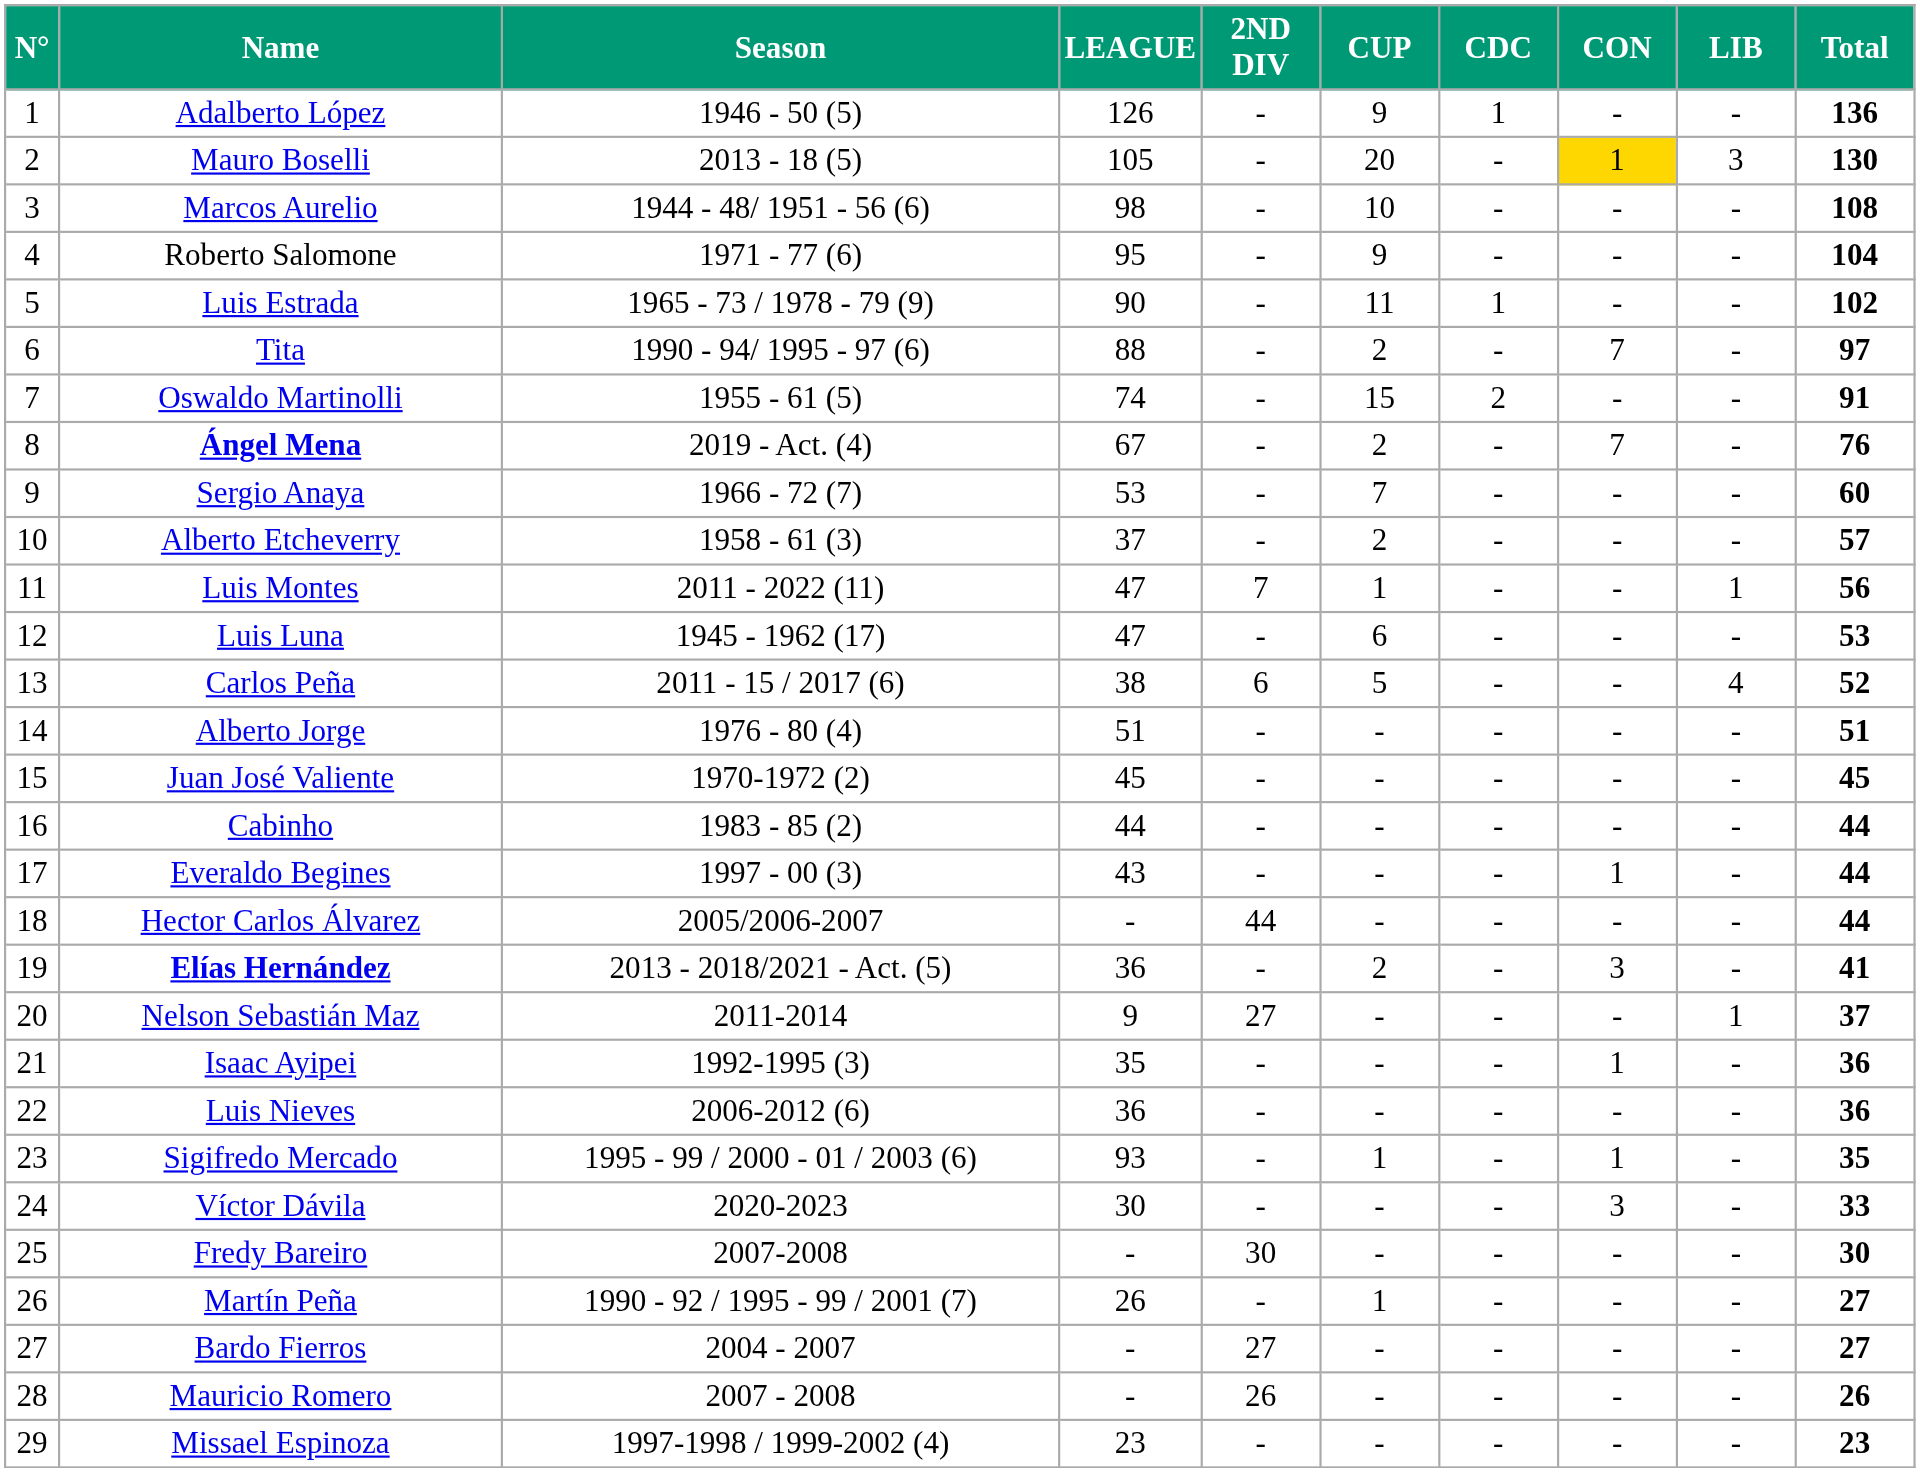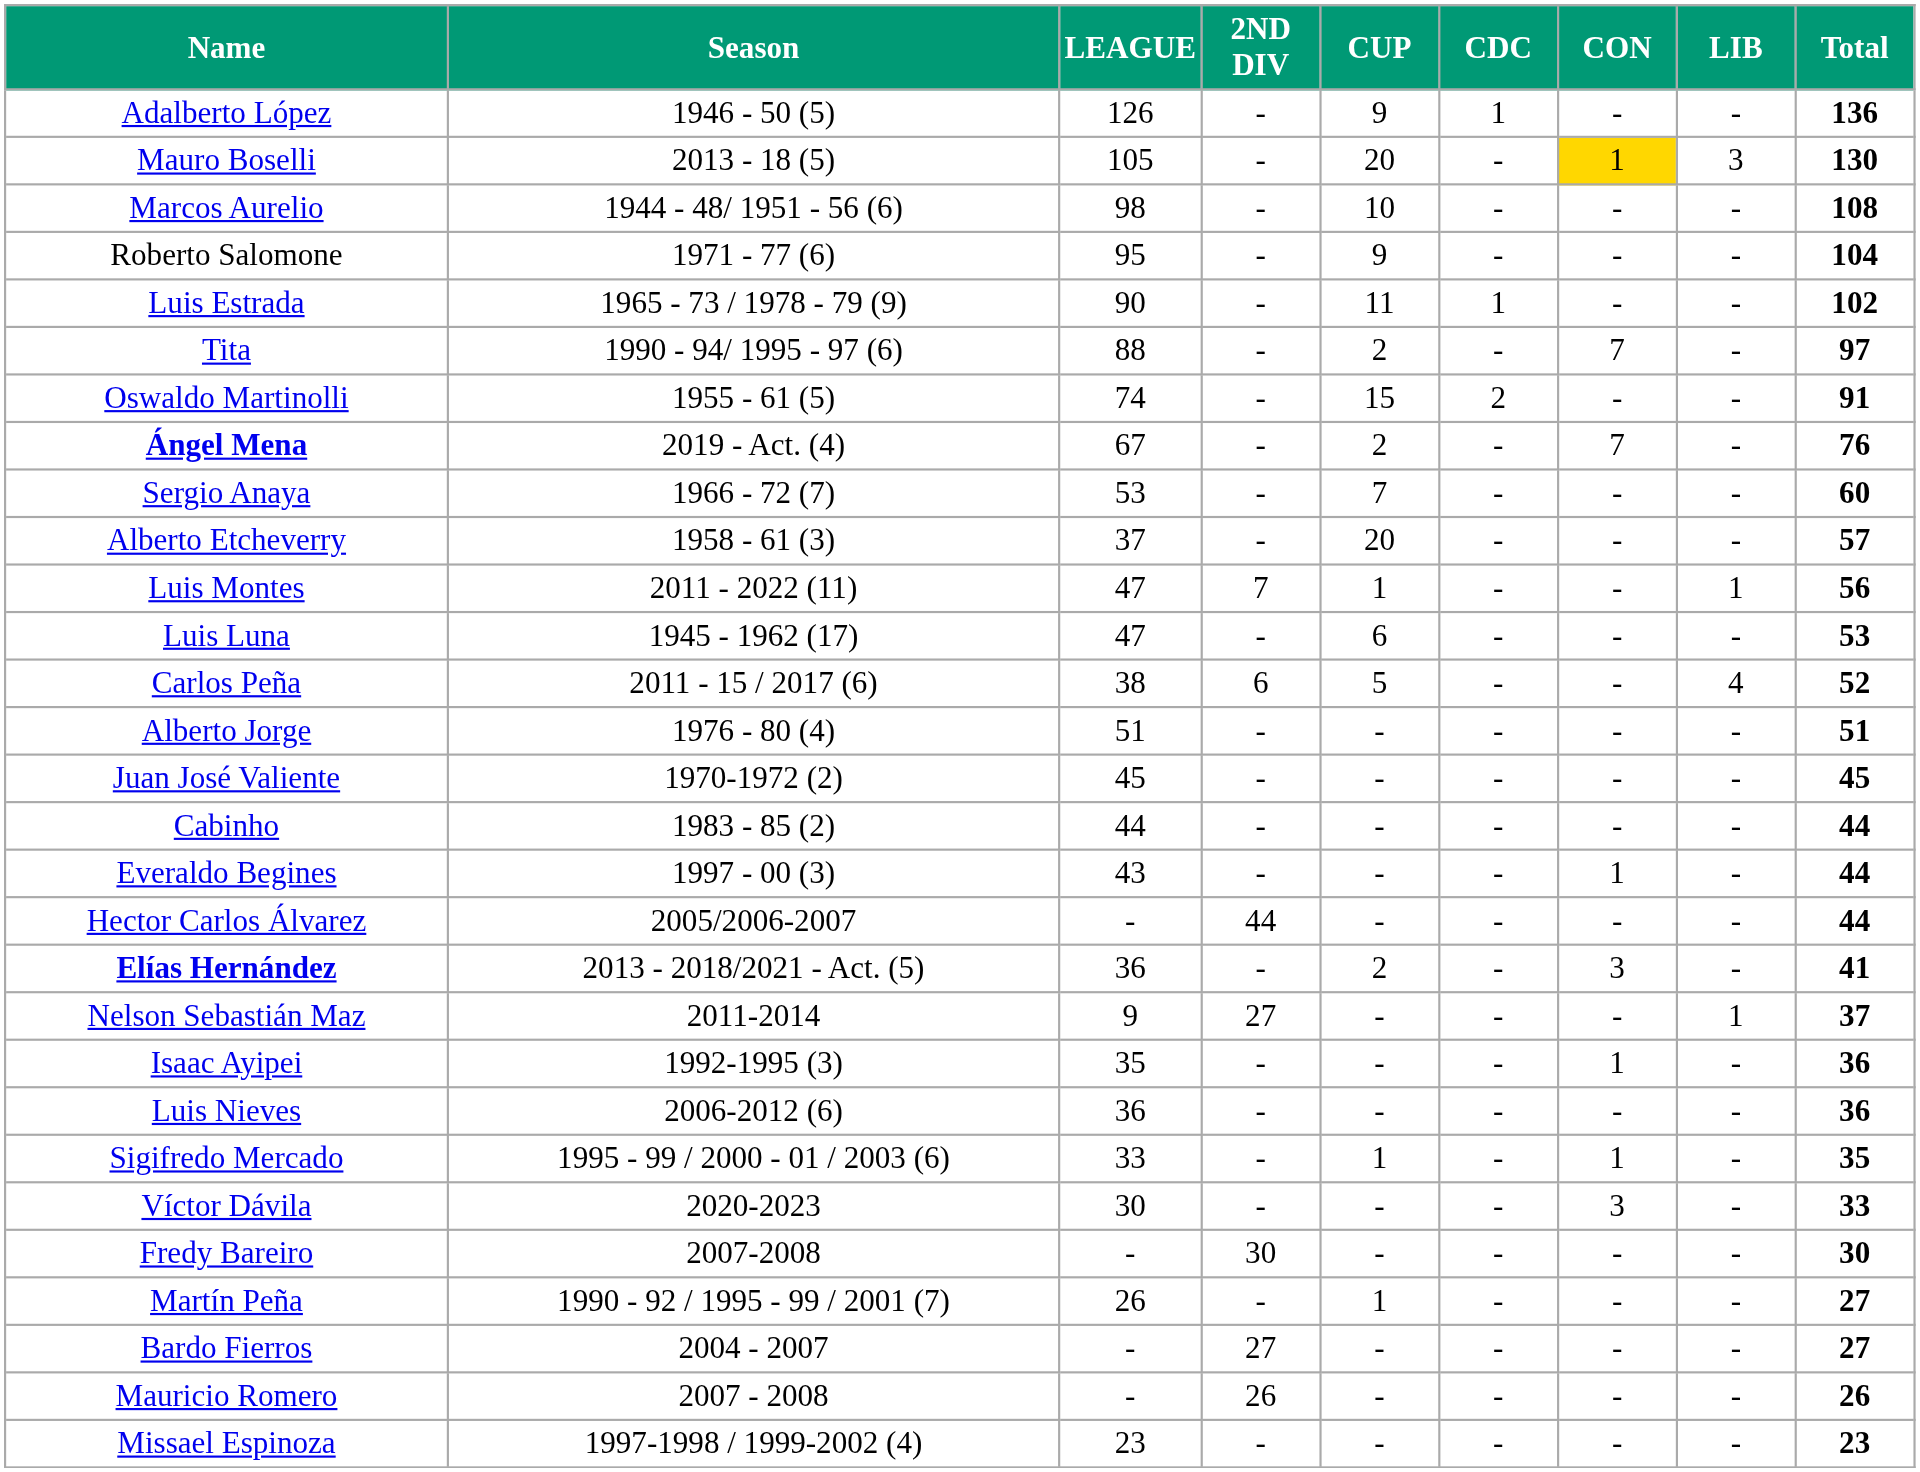- column: N° | 1 | 2 | 3 | 4 | 5 | 6 | 7 | 8 | 9 | 10 | 11 | 12 | 13 | 14 | 15 | 16 | 17 | 18 | 19 | 20 | 21 | 22 | 23 | 24 | 25 | 26 | 27 | 28 | 29
Alberto Etcheverry | CUP: 2 -> 20
Sigifredo Mercado | LEAGUE: 93 -> 33
